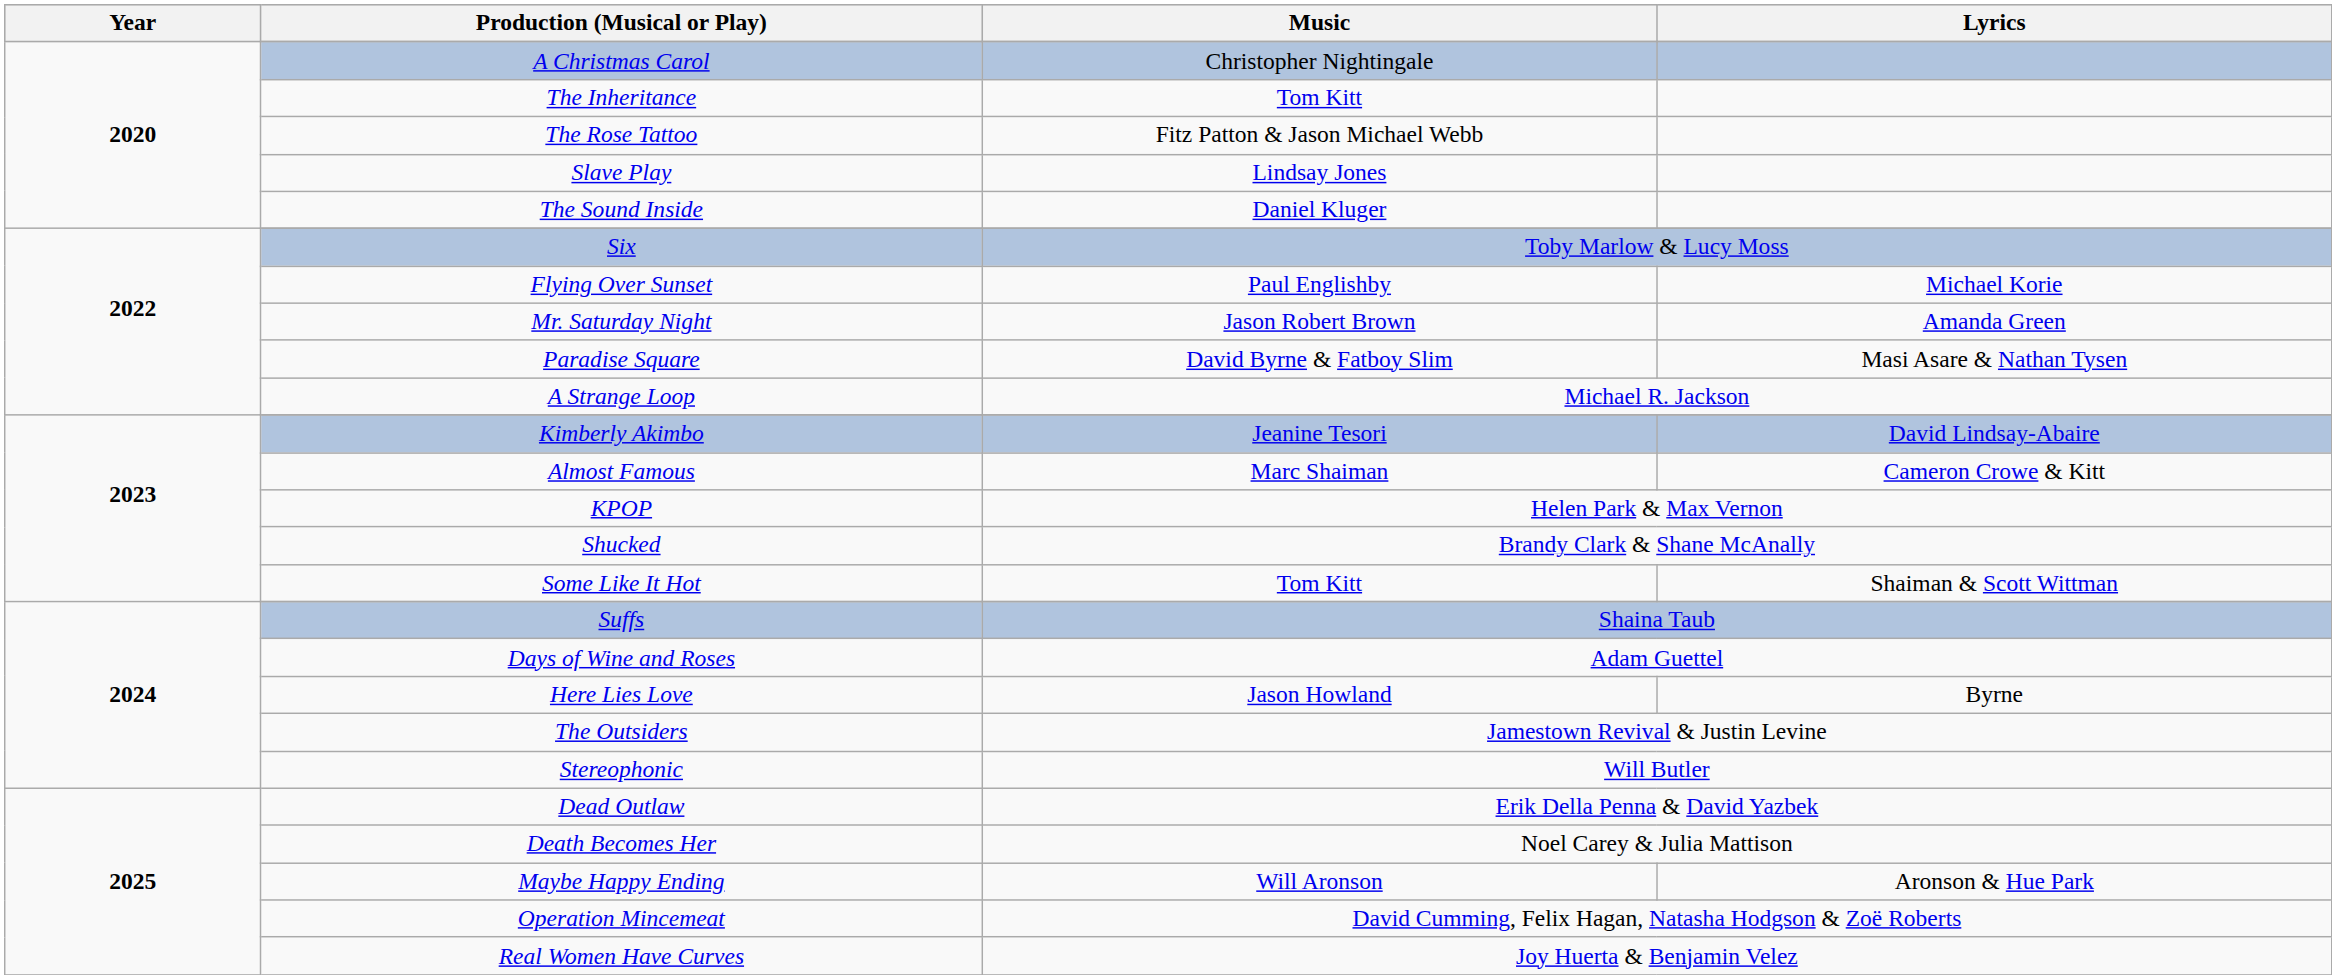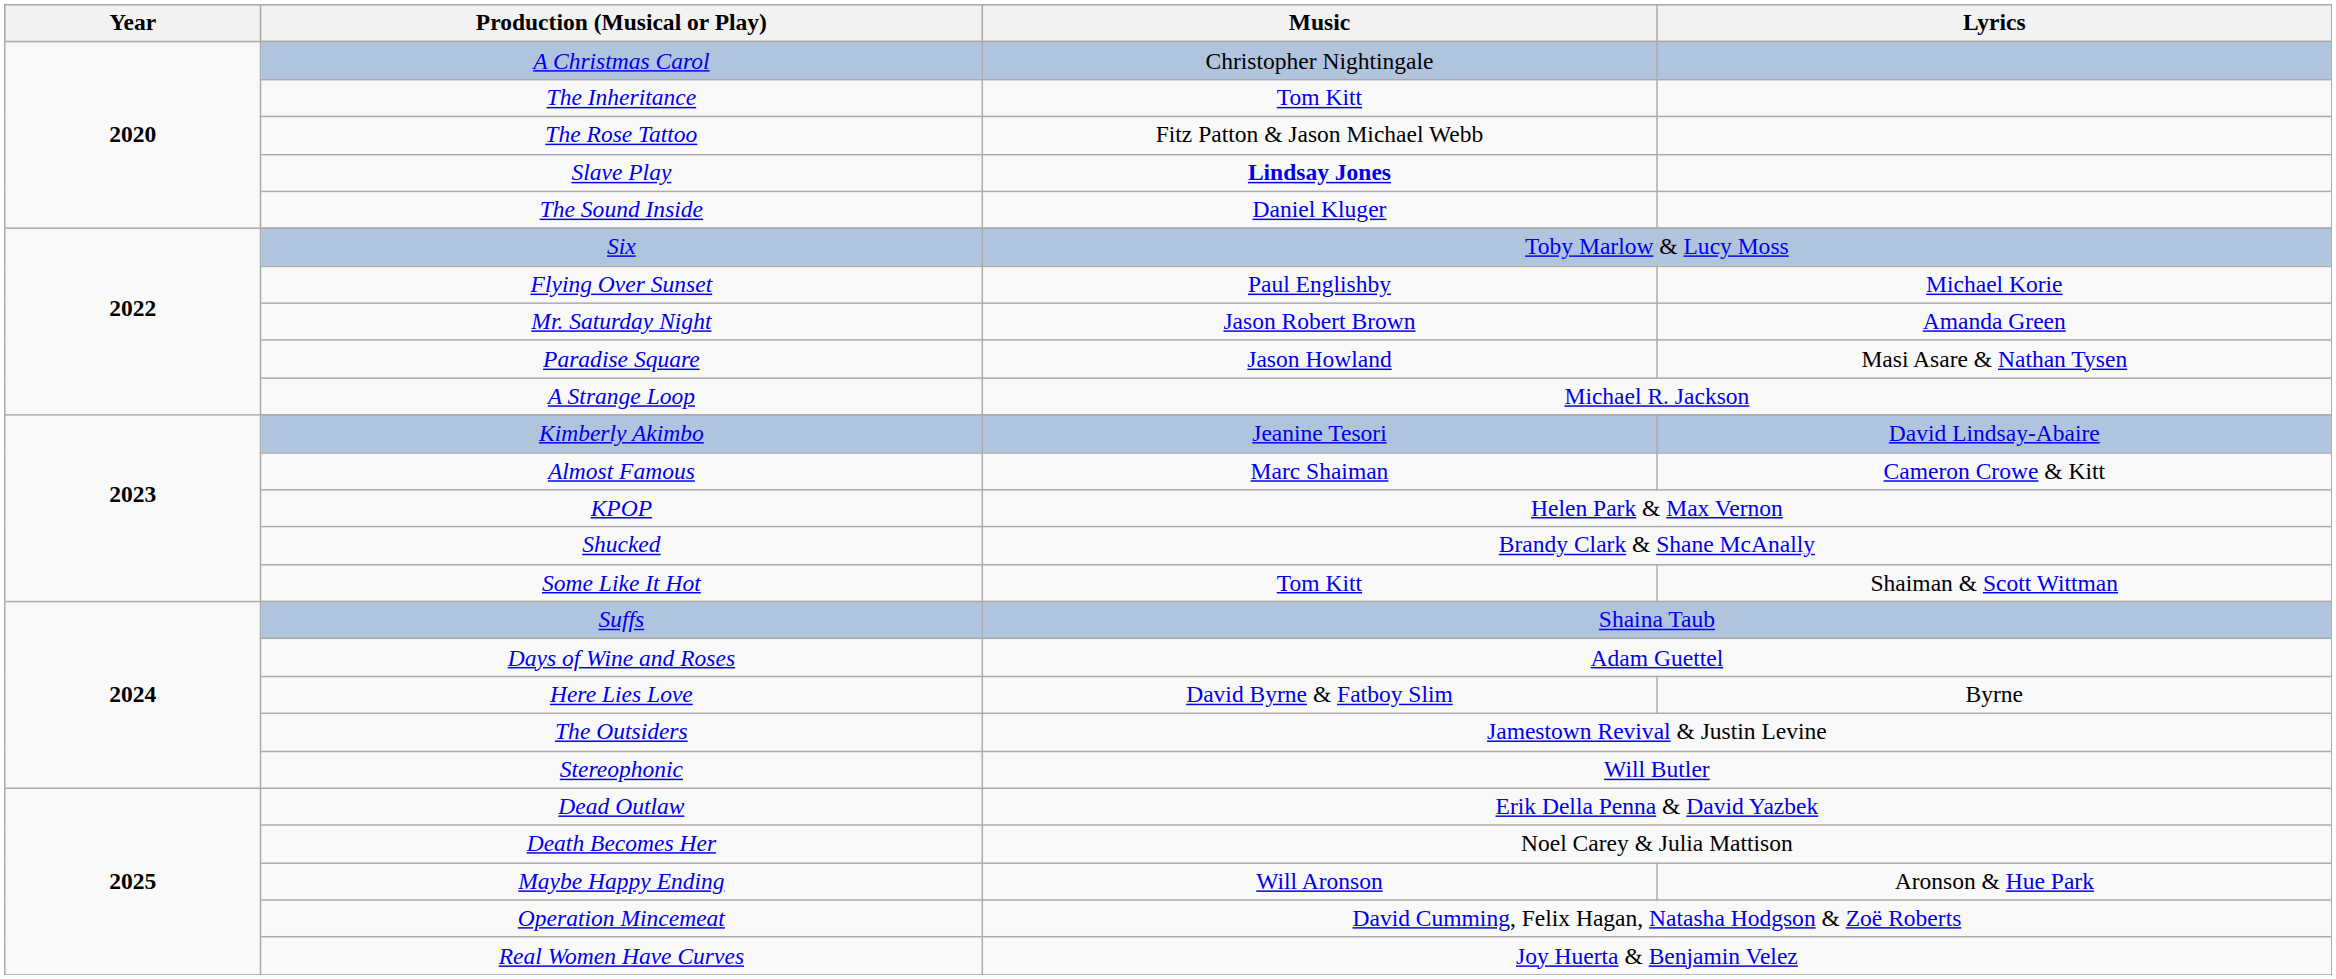Slave Play | Music: normal -> bold
Paradise Square | Music: David Byrne & Fatboy Slim -> Jason Howland
Here Lies Love | Music: Jason Howland -> David Byrne & Fatboy Slim
